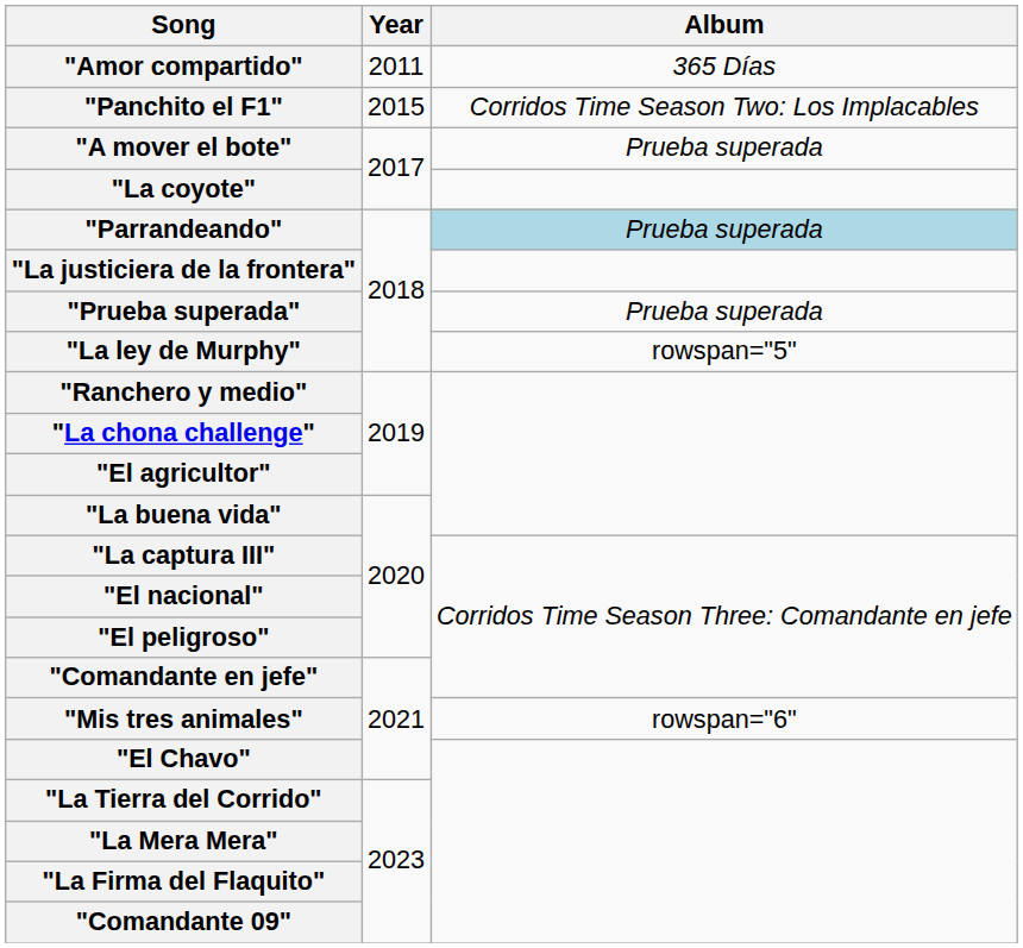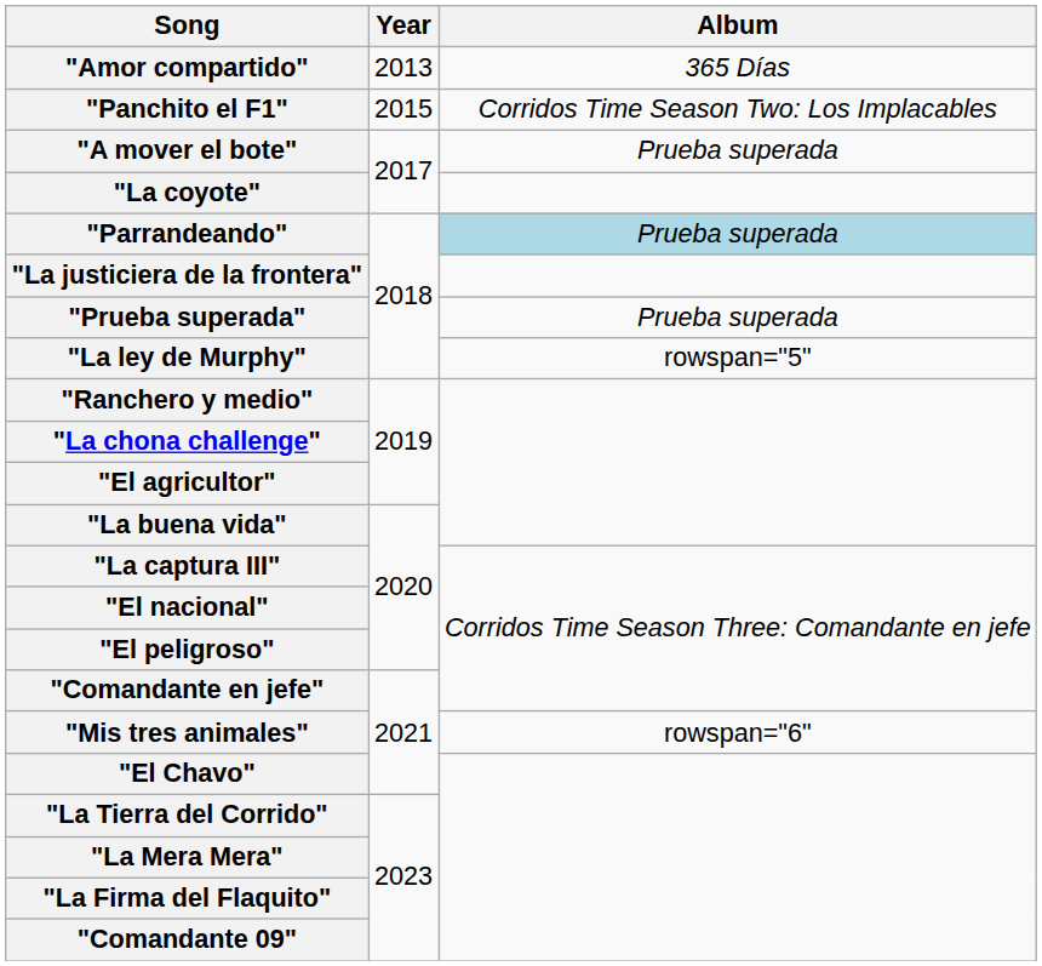"Amor compartido" | Year: 2011 -> 2013
